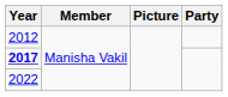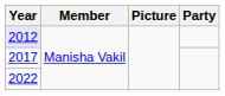2012 | Year: no background -> lavender background
2017 | Year: bold -> normal
